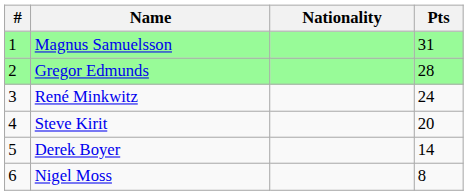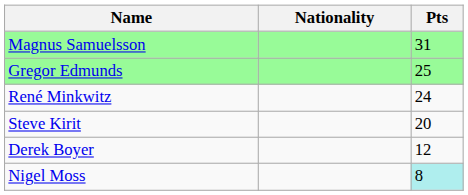- column: # | 1 | 2 | 3 | 4 | 5 | 6
Gregor Edmunds | Pts: 28 -> 25
Derek Boyer | Pts: 14 -> 12
Nigel Moss | Pts: no background -> paleturquoise background
